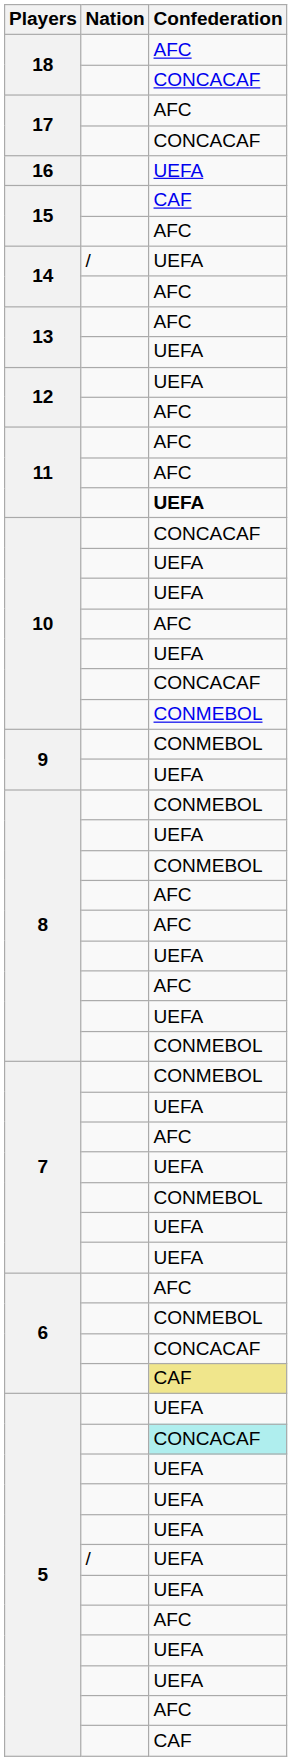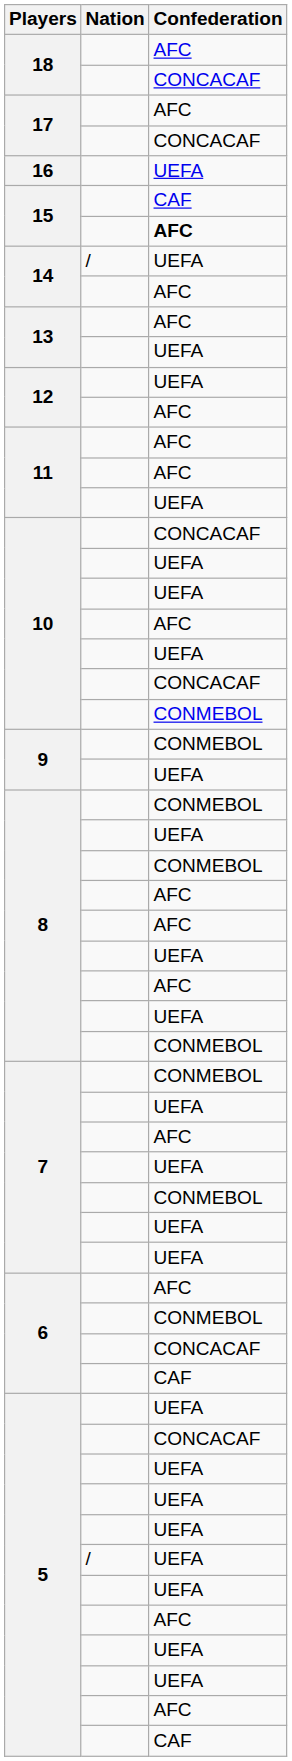15 / AFC | Confederation: normal -> bold
11 / UEFA | Confederation: bold -> normal
6 / CAF | Confederation: khaki background -> no background
5 / CONCACAF | Confederation: paleturquoise background -> no background
